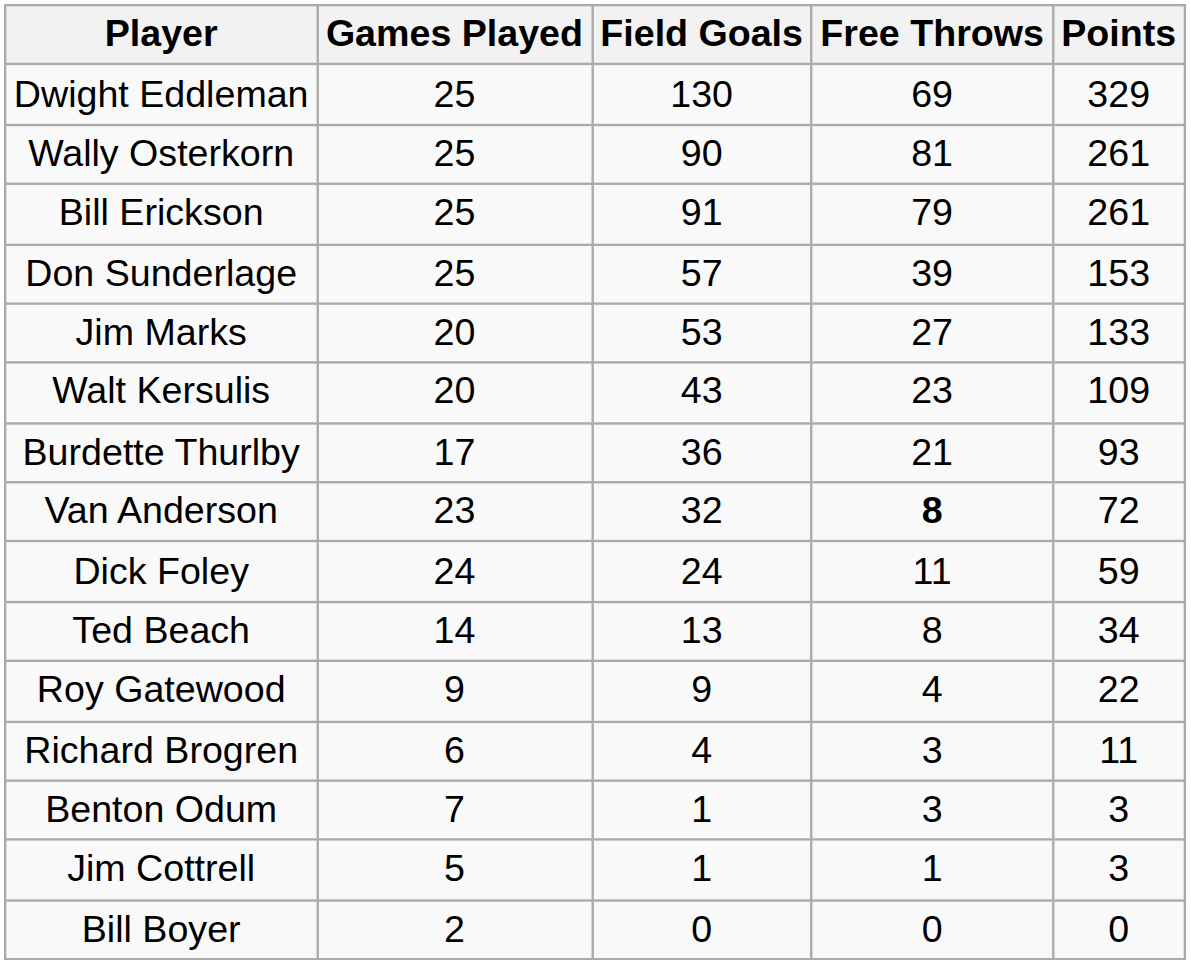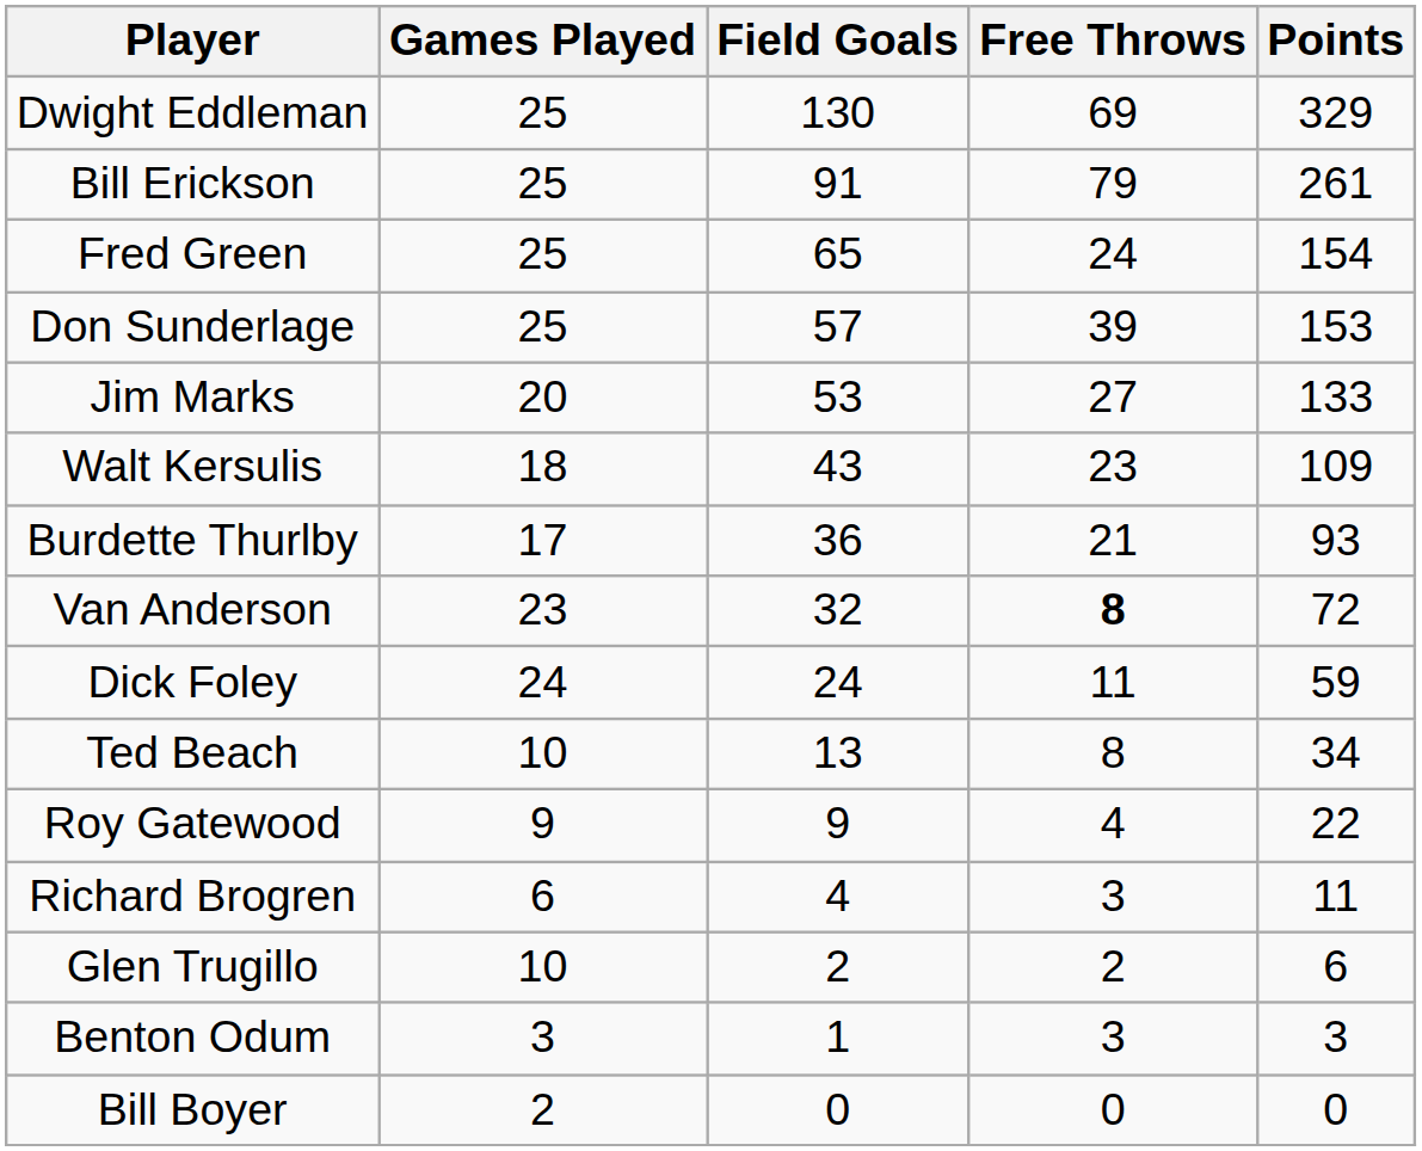- row: Wally Osterkorn | 25 | 90 | 81 | 261
+ row: Fred Green | 25 | 65 | 24 | 154
Walt Kersulis | Games Played: 20 -> 18
Ted Beach | Games Played: 14 -> 10
+ row: Glen Trugillo | 10 | 2 | 2 | 6
Benton Odum | Games Played: 7 -> 3
- row: Jim Cottrell | 5 | 1 | 1 | 3
